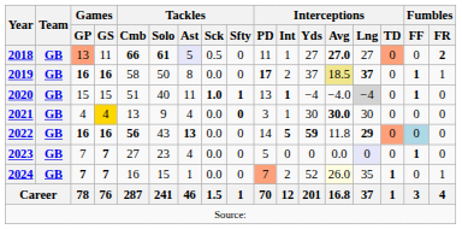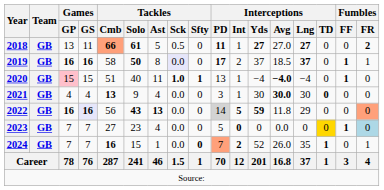2018 | Games / GP: lightsalmon background -> no background
2018 | Tackles / Cmb: no background -> lightsalmon background
2018 | Tackles / Ast: lavender background -> no background
2018 | Interceptions / PD: normal -> bold
2018 | Interceptions / Yds: normal -> bold
2018 | Interceptions / Avg: bold -> normal
2018 | Interceptions / Lng: normal -> bold
2018 | Interceptions / TD: lightsalmon background -> no background
2019 | Tackles / Solo: normal -> bold
2019 | Tackles / Sck: no background -> lavender background
2019 | Interceptions / Avg: khaki background -> no background
2020 | Games / GP: no background -> pink background
2020 | Interceptions / Int: bold -> normal
2020 | Interceptions / Avg: normal -> bold
2020 | Interceptions / Lng: lightgrey background -> no background
2021 | Games / GS: gold background -> no background
2021 | Tackles / Cmb: normal -> bold
2021 | Tackles / Sfty: bold -> normal
2021 | Interceptions / TD: normal -> bold
2022 | Games / GS: no background -> lavender background
2022 | Tackles / Cmb: bold -> normal
2022 | Tackles / Solo: normal -> bold
2022 | Interceptions / PD: no background -> lightgrey background
2022 | Interceptions / Lng: bold -> normal
2022 | Interceptions / TD: lightsalmon background -> no background
2022 | Fumbles / FF: lightblue background -> no background
2022 | Fumbles / FR: no background -> lightsalmon background
2023 | Games / GS: bold -> normal
2023 | Interceptions / Int: normal -> bold
2023 | Interceptions / Lng: lavender background -> no background
2023 | Interceptions / TD: no background -> gold background
2023 | Fumbles / FR: no background -> lightblue background
2024 | Games / GP: bold -> normal
2024 | Games / GS: bold -> normal
2024 | Tackles / Cmb: normal -> bold
2024 | Tackles / Sfty: normal -> bold
2024 | Interceptions / Int: normal -> bold
2024 | Interceptions / Avg: lightyellow background -> no background
